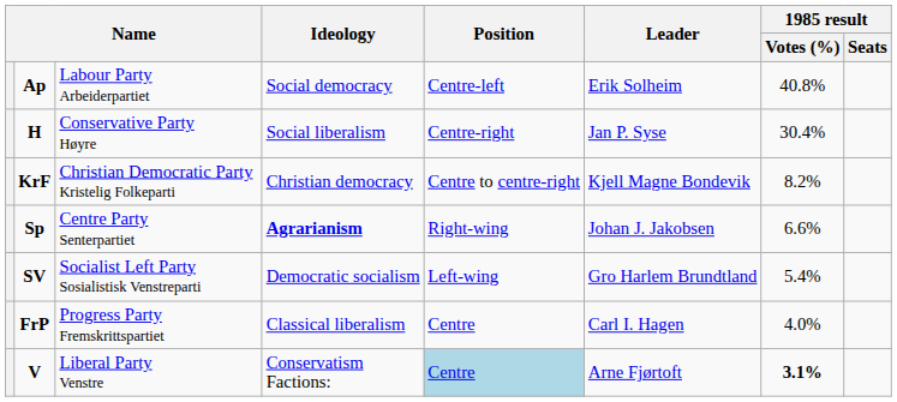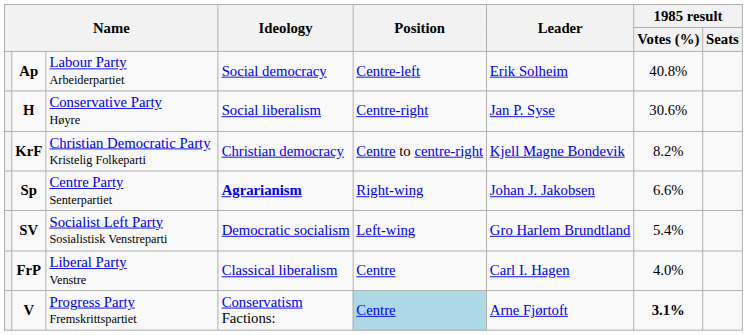H | 1985 result / Votes (%): 30.4% -> 30.6%
FrP | column 3: Progress Party Fremskrittspartiet -> Liberal Party Venstre
V | column 3: Liberal Party Venstre -> Progress Party Fremskrittspartiet
